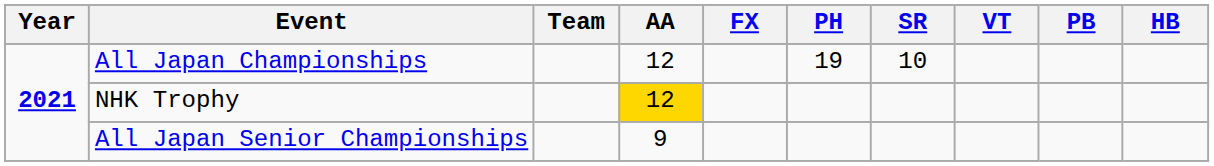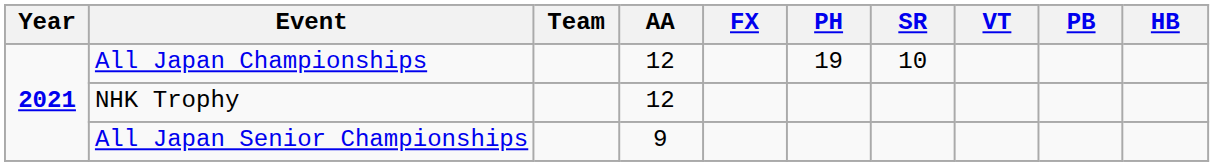NHK Trophy | AA: gold background -> no background
